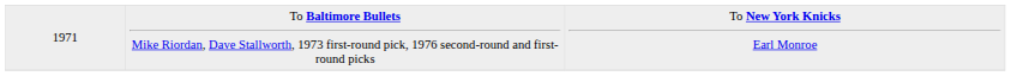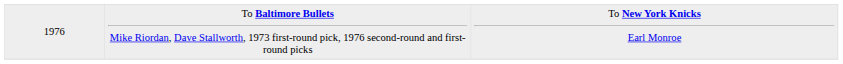row 1 | column 1: 1971 -> 1976
